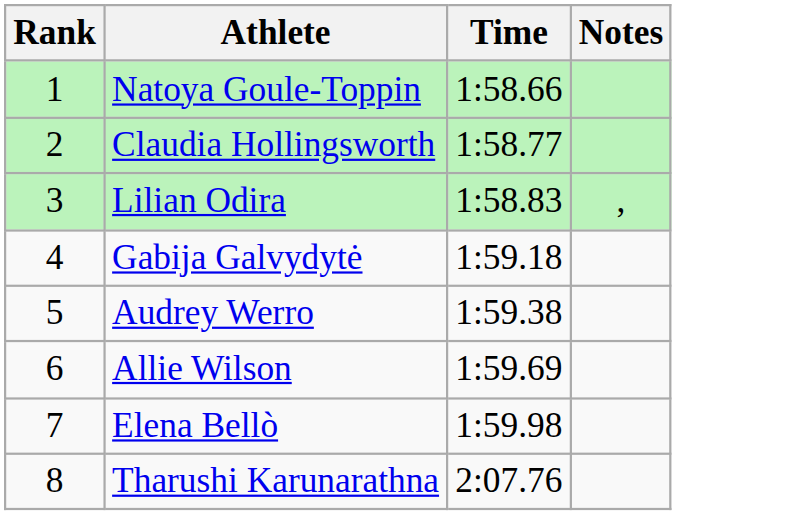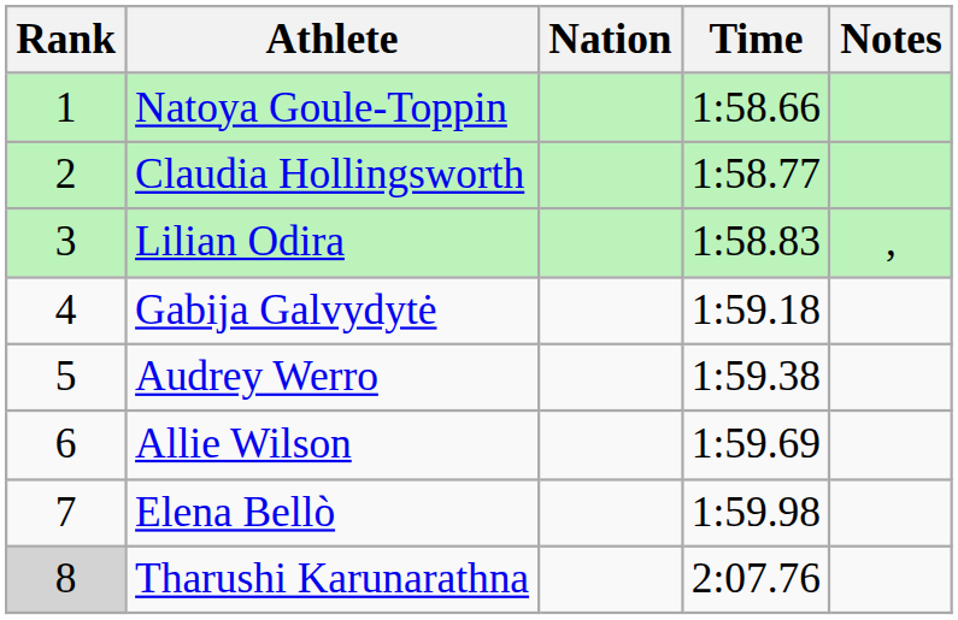+ column: Nation
Tharushi Karunarathna | Rank: no background -> lightgrey background
